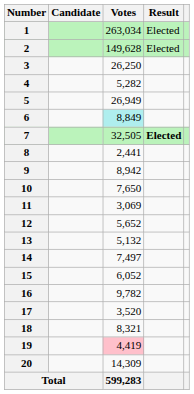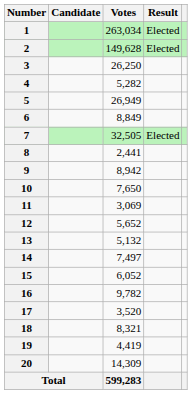6 | Votes: paleturquoise background -> no background
7 | Result: bold -> normal
19 | Votes: pink background -> no background
